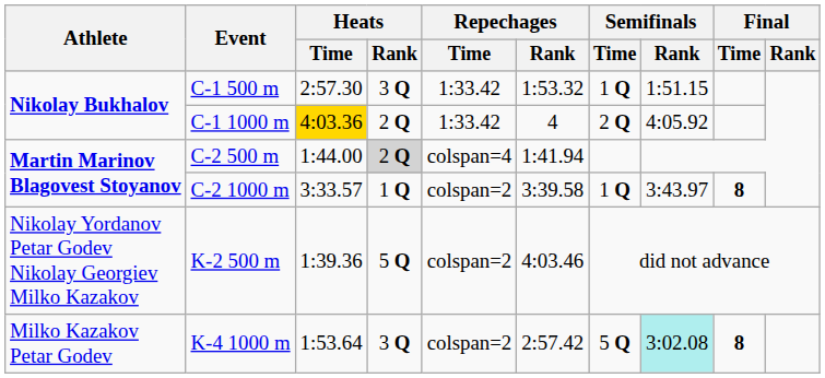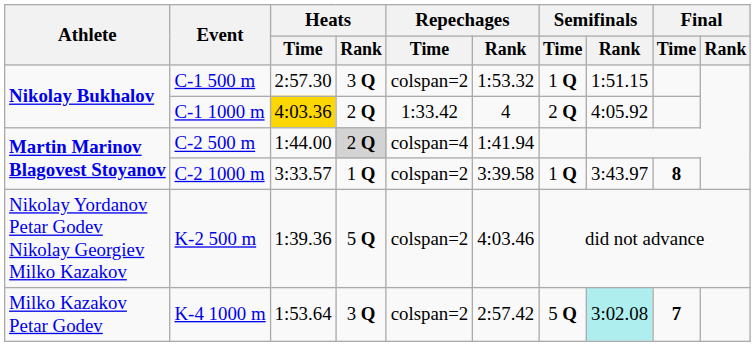C-1 500 m | Repechages / Time: 1:33.42 -> colspan=2
K-4 1000 m | Final / Time: 8 -> 7
